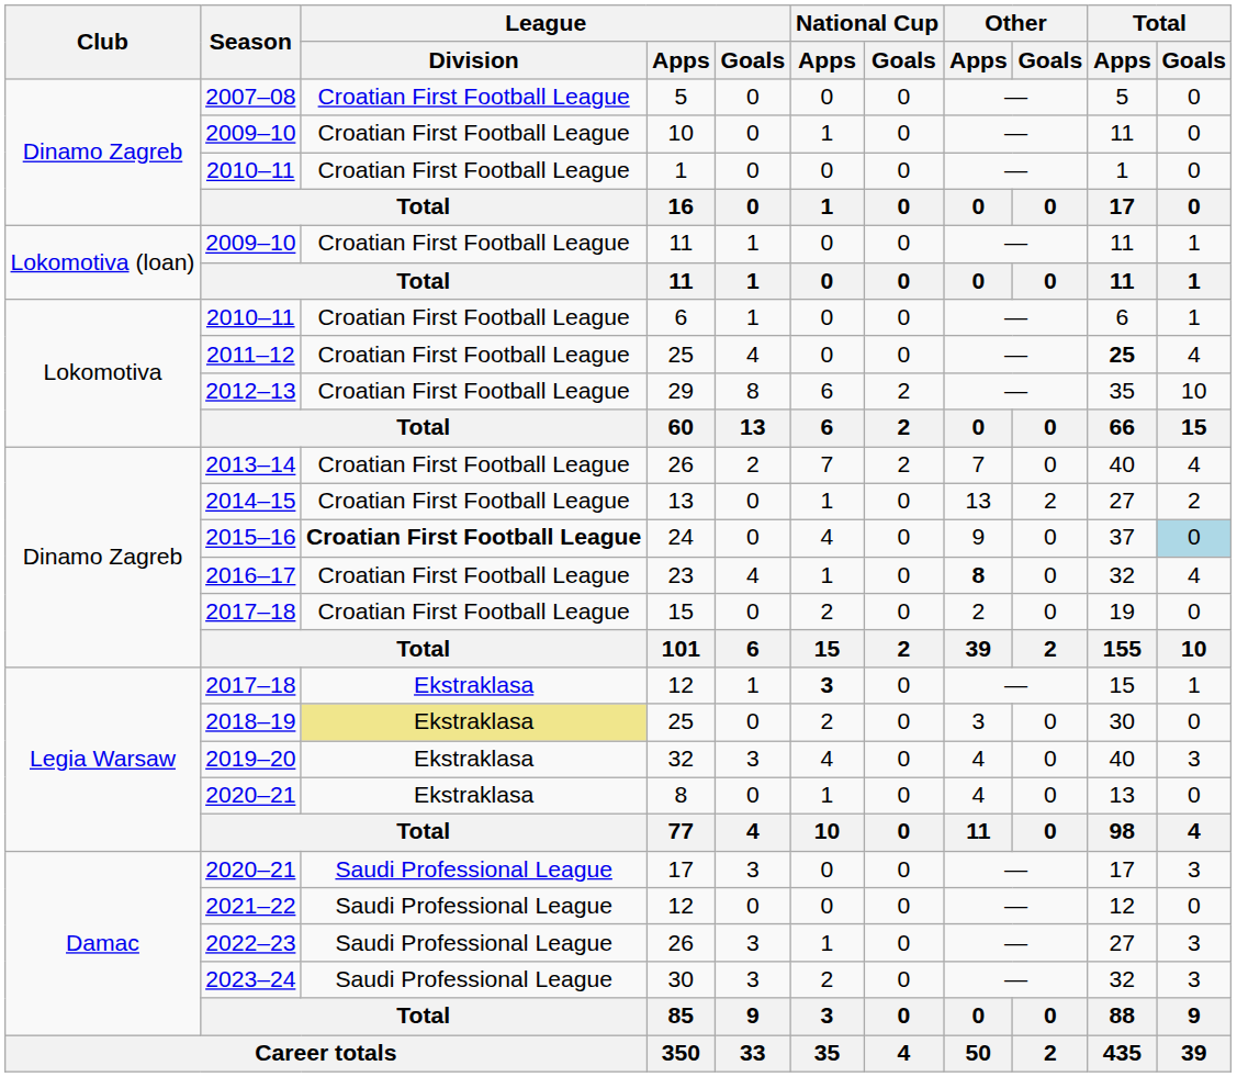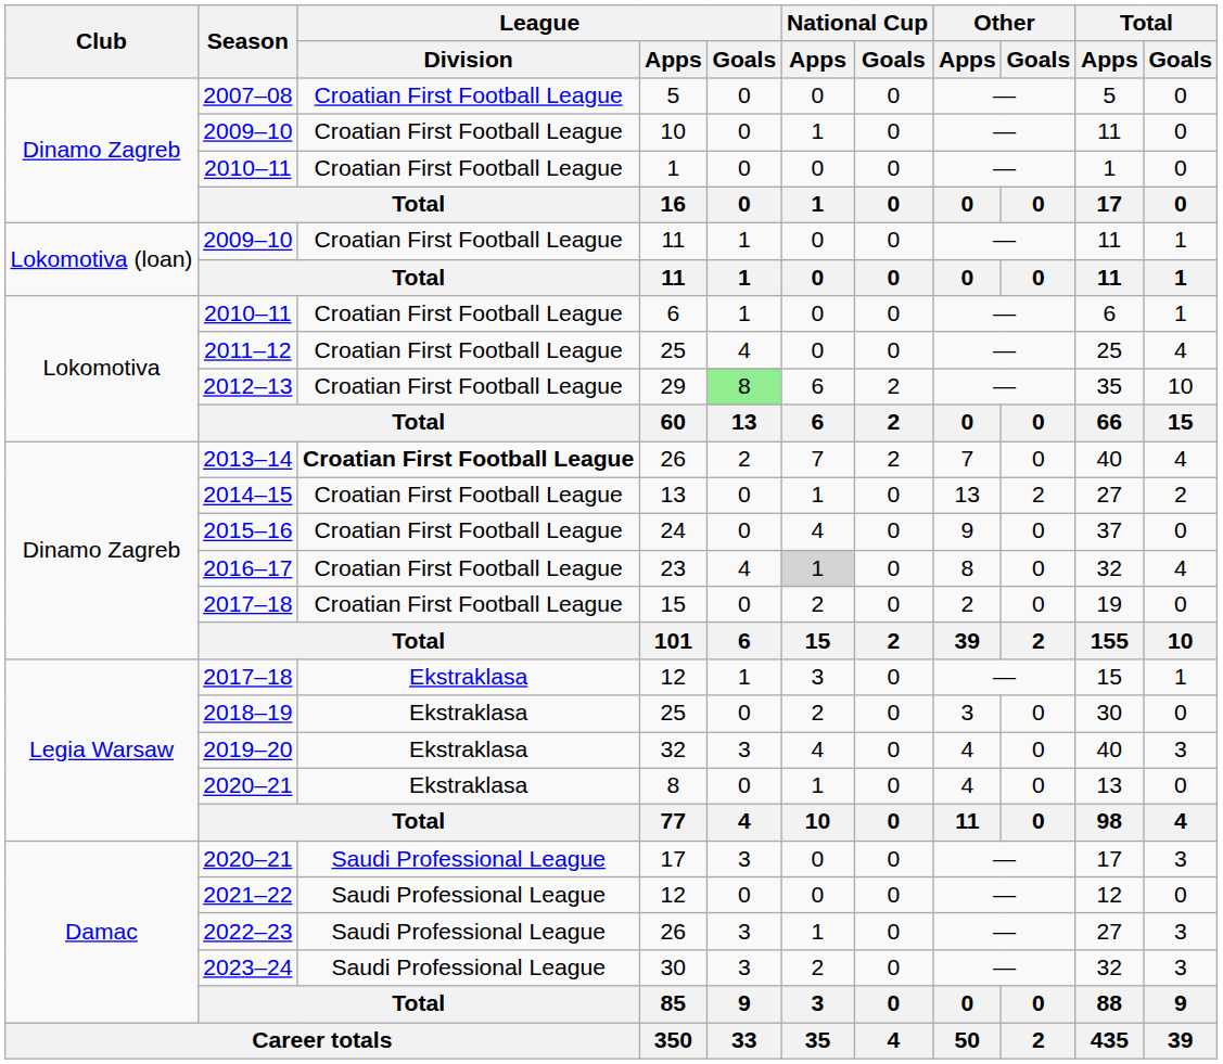2011–12 / 25 | Total / Apps: bold -> normal
29 | League / Goals: no background -> lightgreen background
2013–14 / 26 | League / Division: normal -> bold
24 | League / Division: bold -> normal
24 | Total / Goals: lightblue background -> no background
23 | National Cup / Apps: no background -> lightgrey background
23 | Other / Apps: bold -> normal
2017–18 / 12 | National Cup / Apps: bold -> normal
2018–19 / 25 | League / Division: khaki background -> no background
